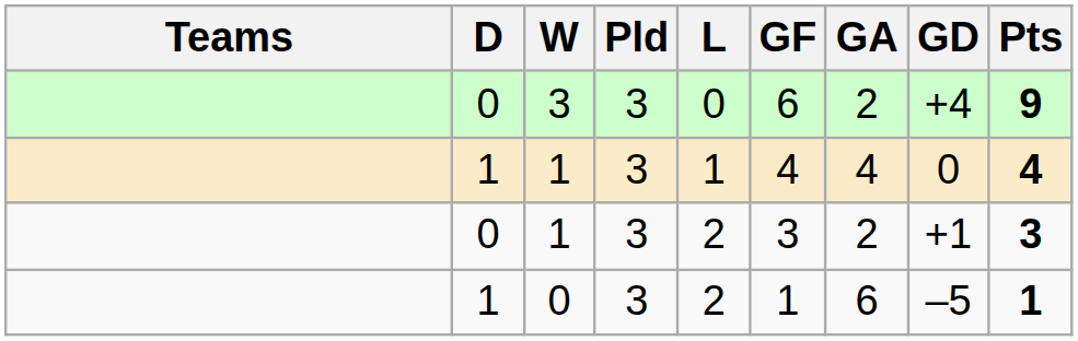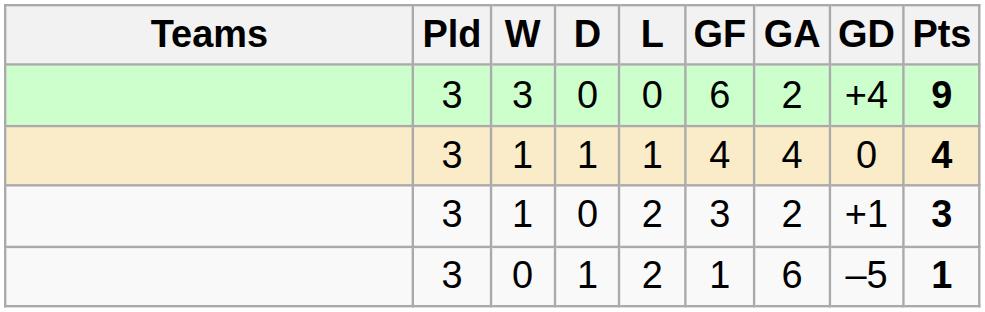columns swapped: Pld <-> D
